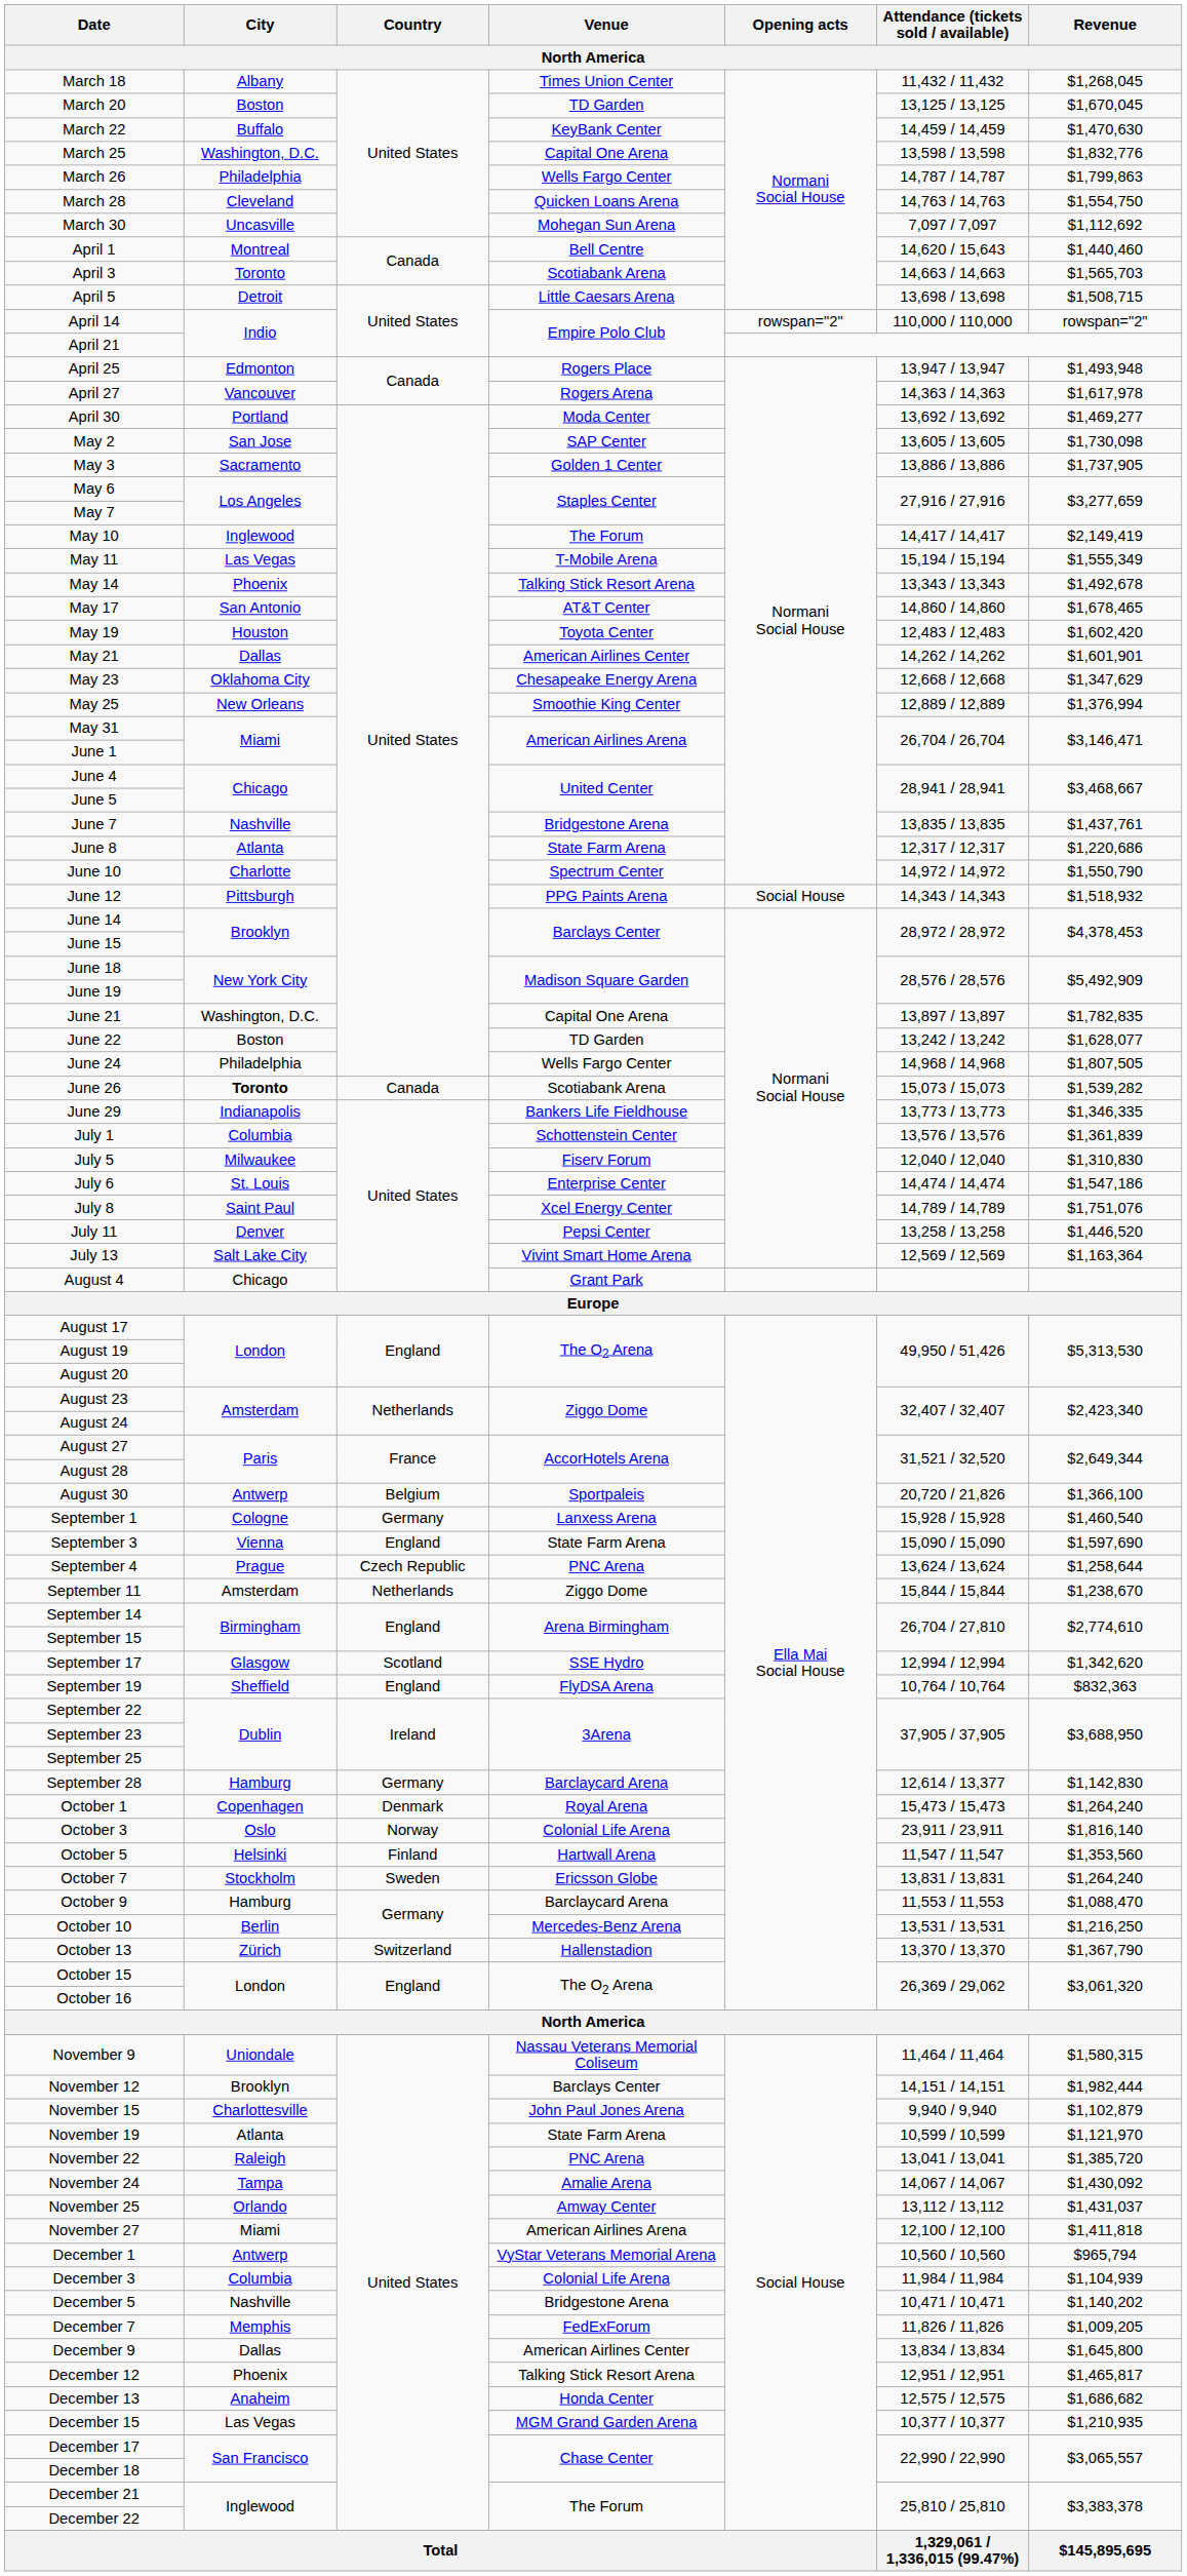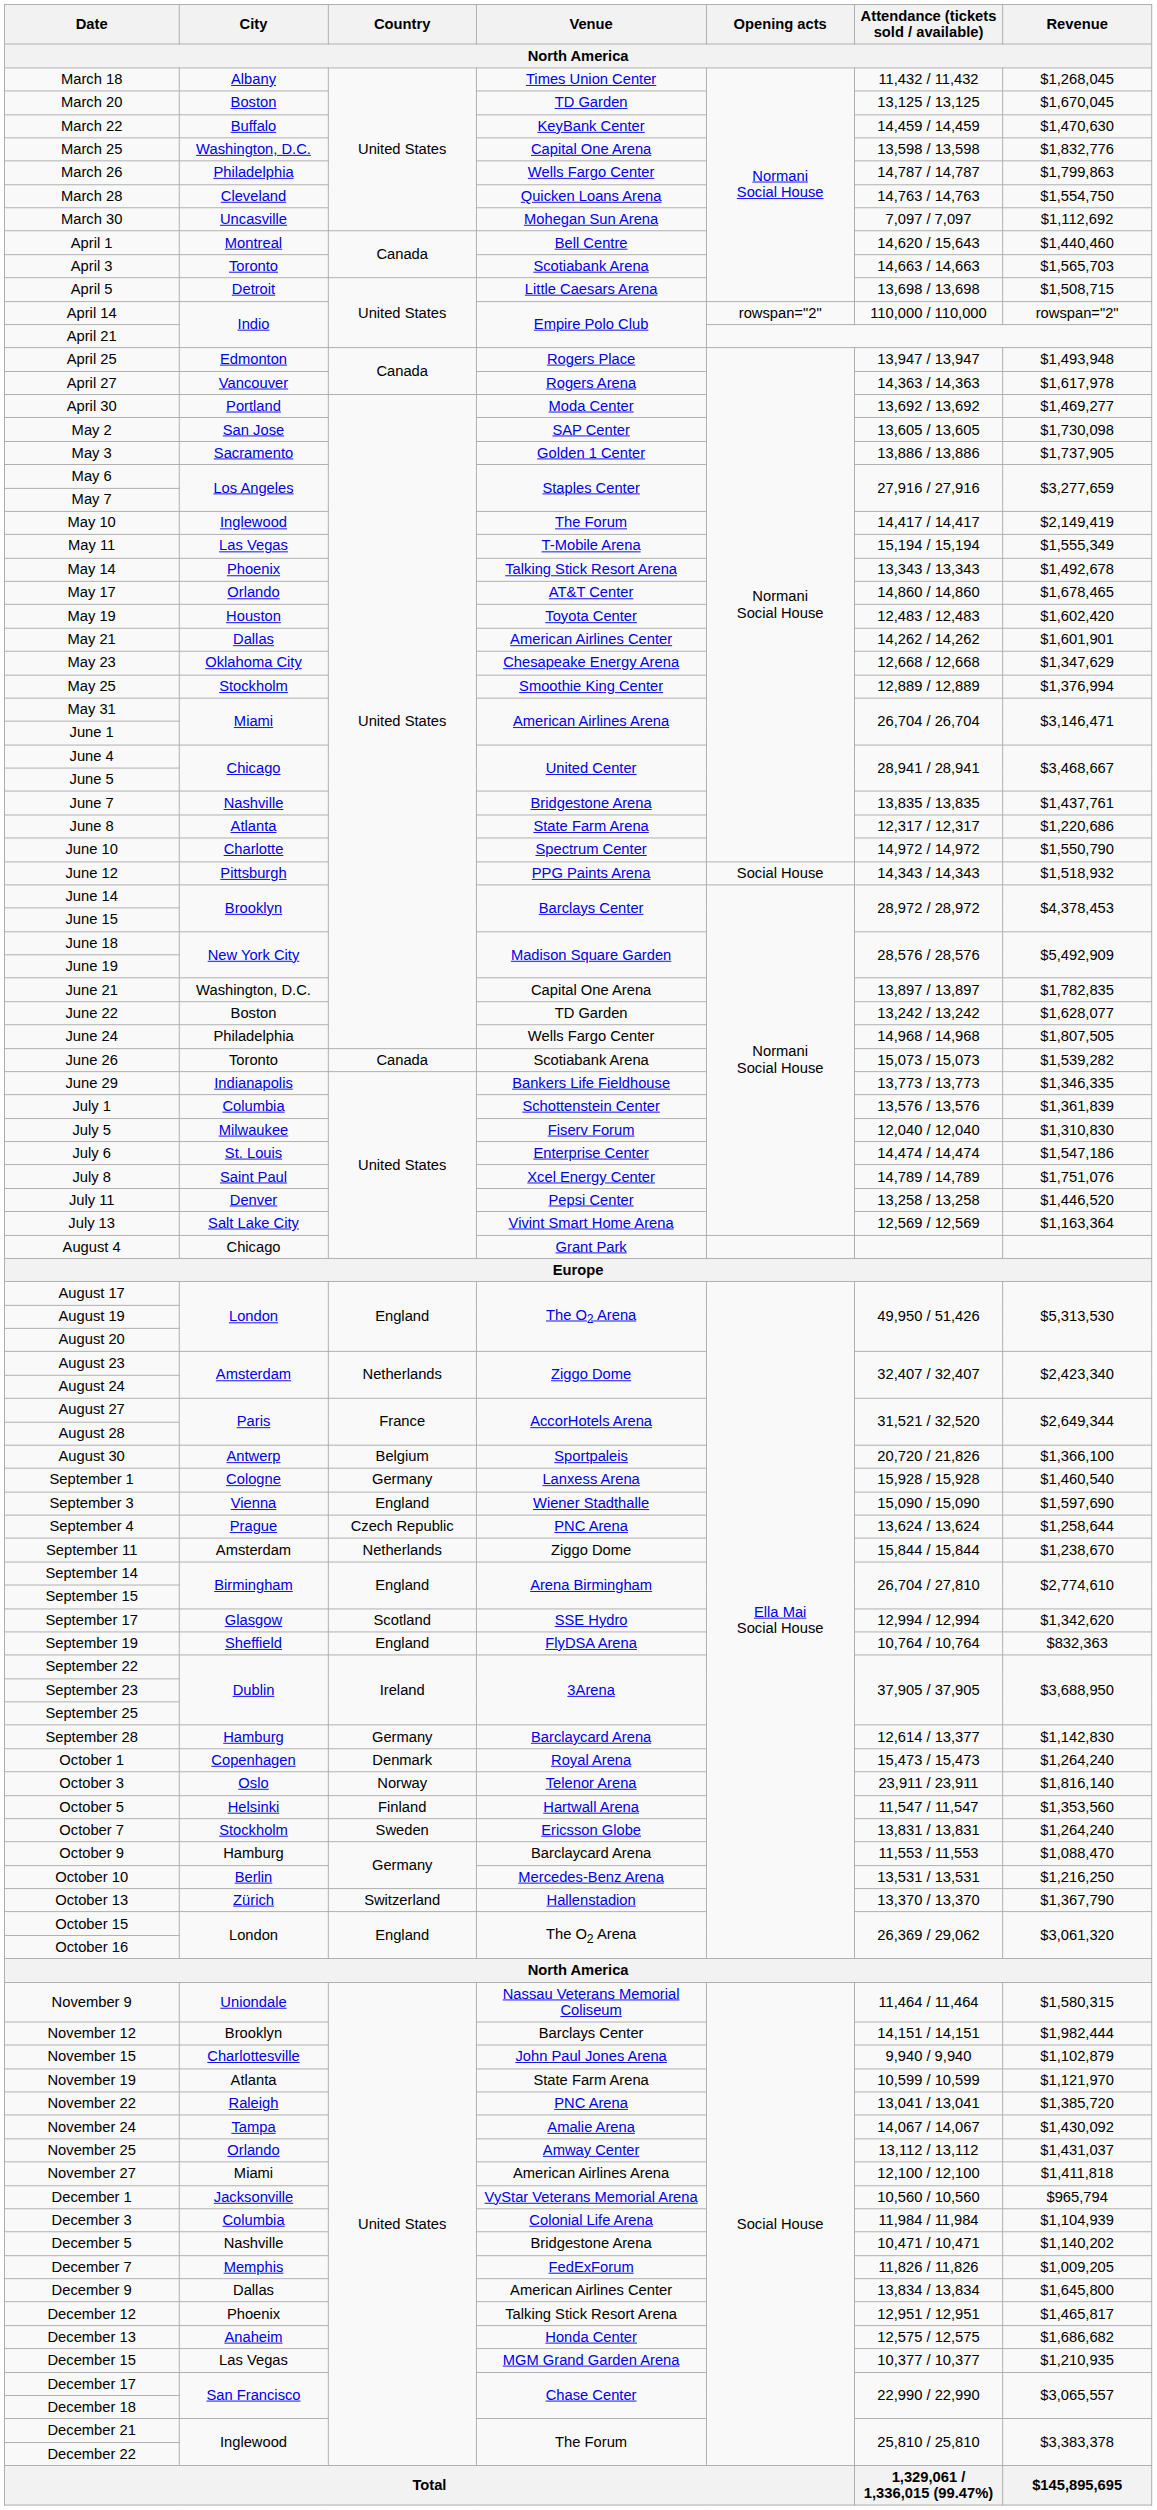May 17 | City: San Antonio -> Orlando
May 25 | City: New Orleans -> Stockholm
June 26 | City: bold -> normal
September 3 | Venue: State Farm Arena -> Wiener Stadthalle
October 3 | Venue: Colonial Life Arena -> Telenor Arena
December 1 | City: Antwerp -> Jacksonville
